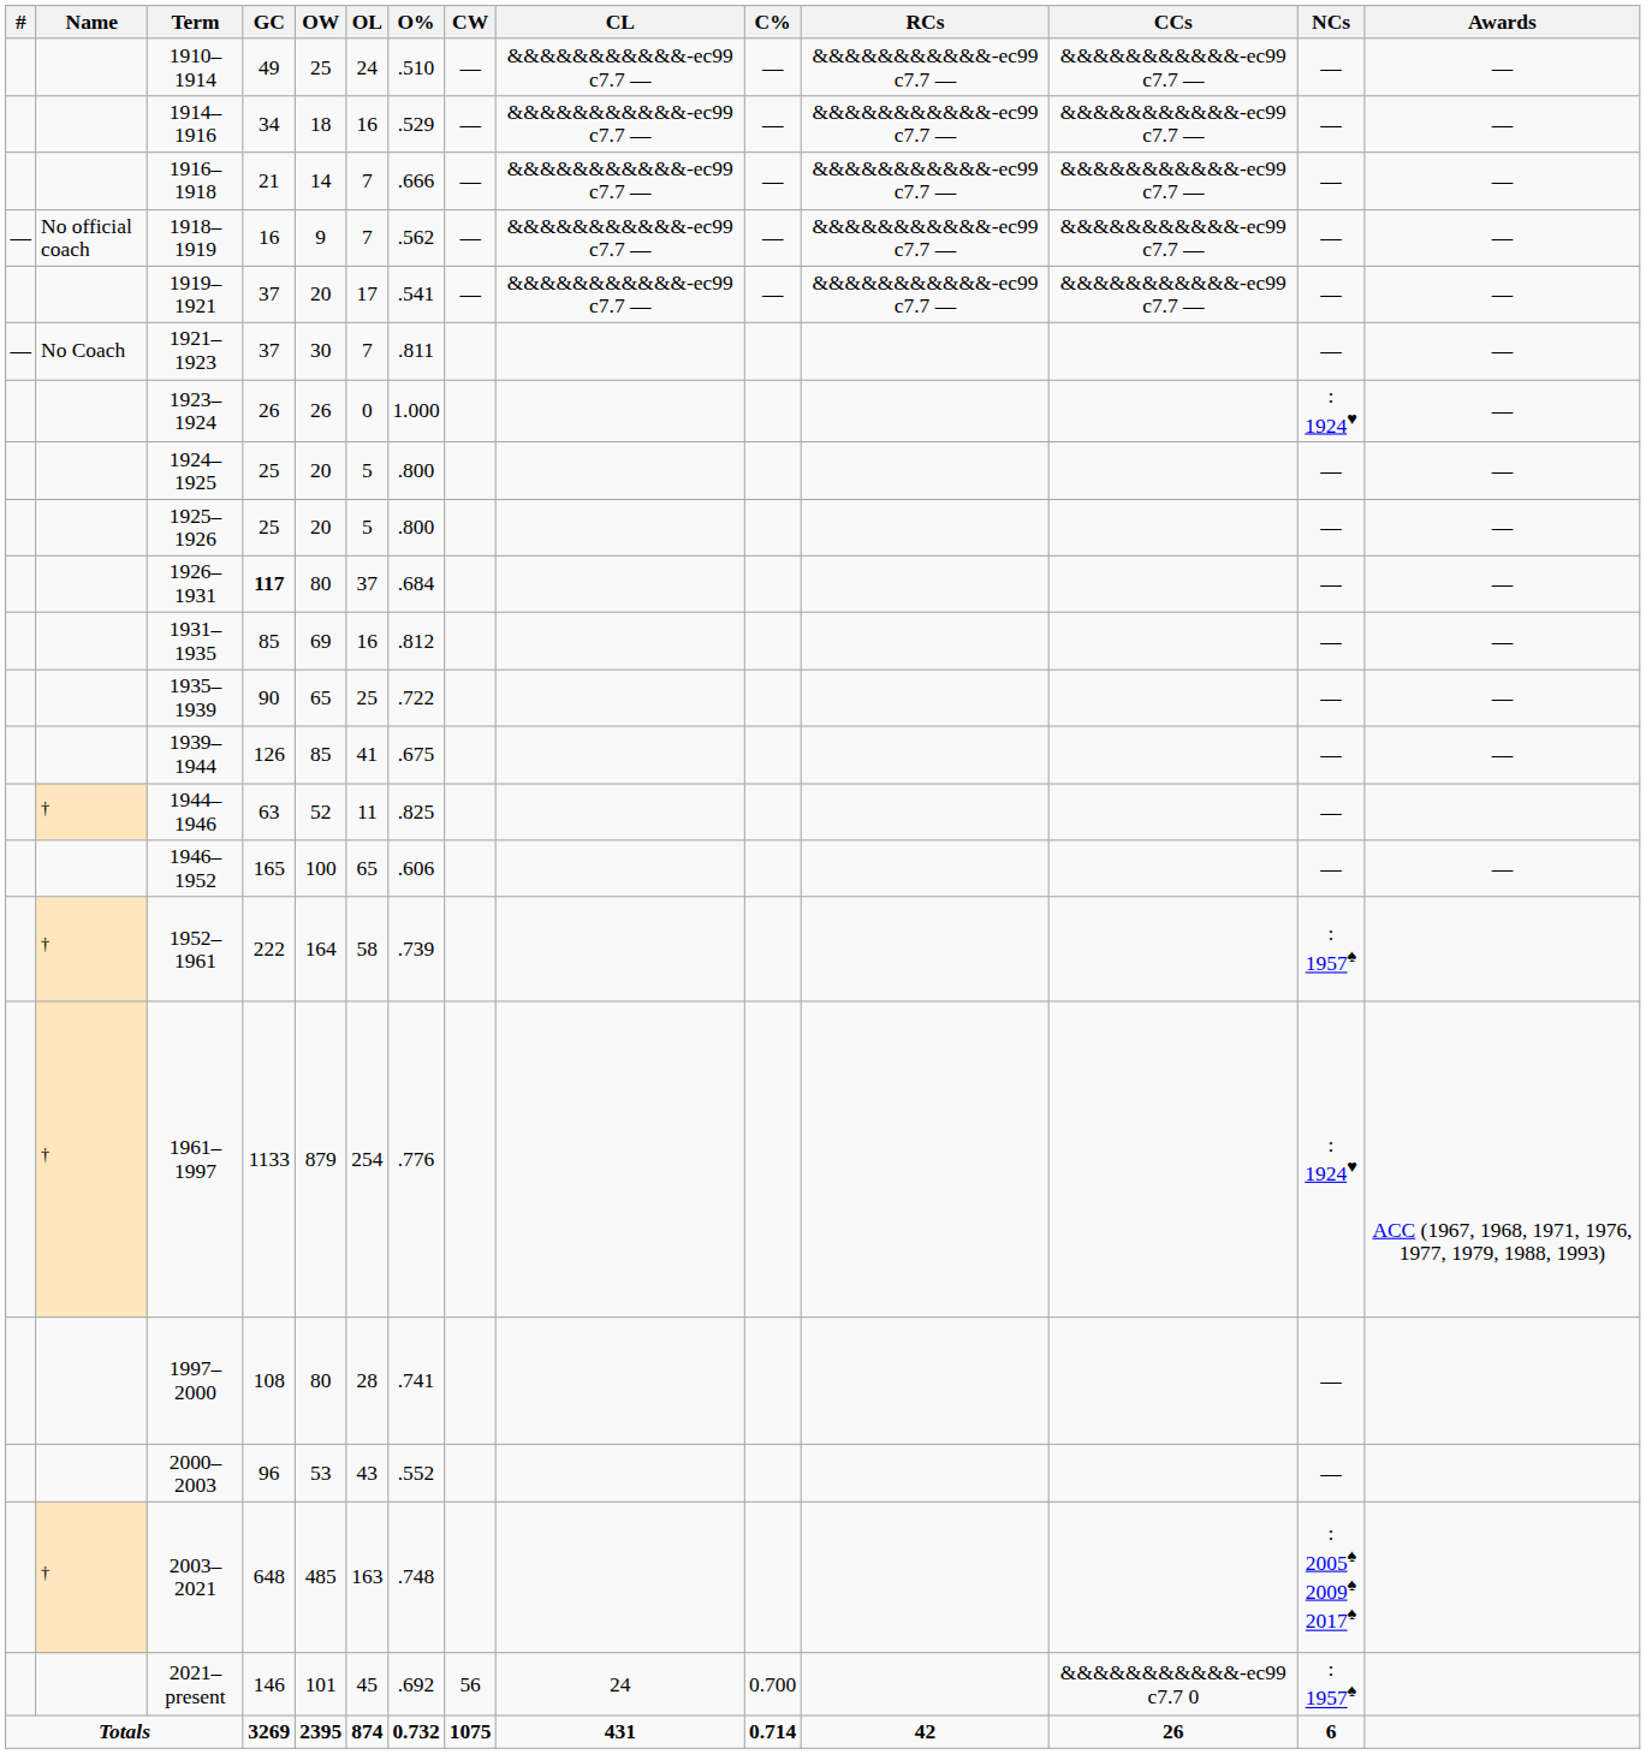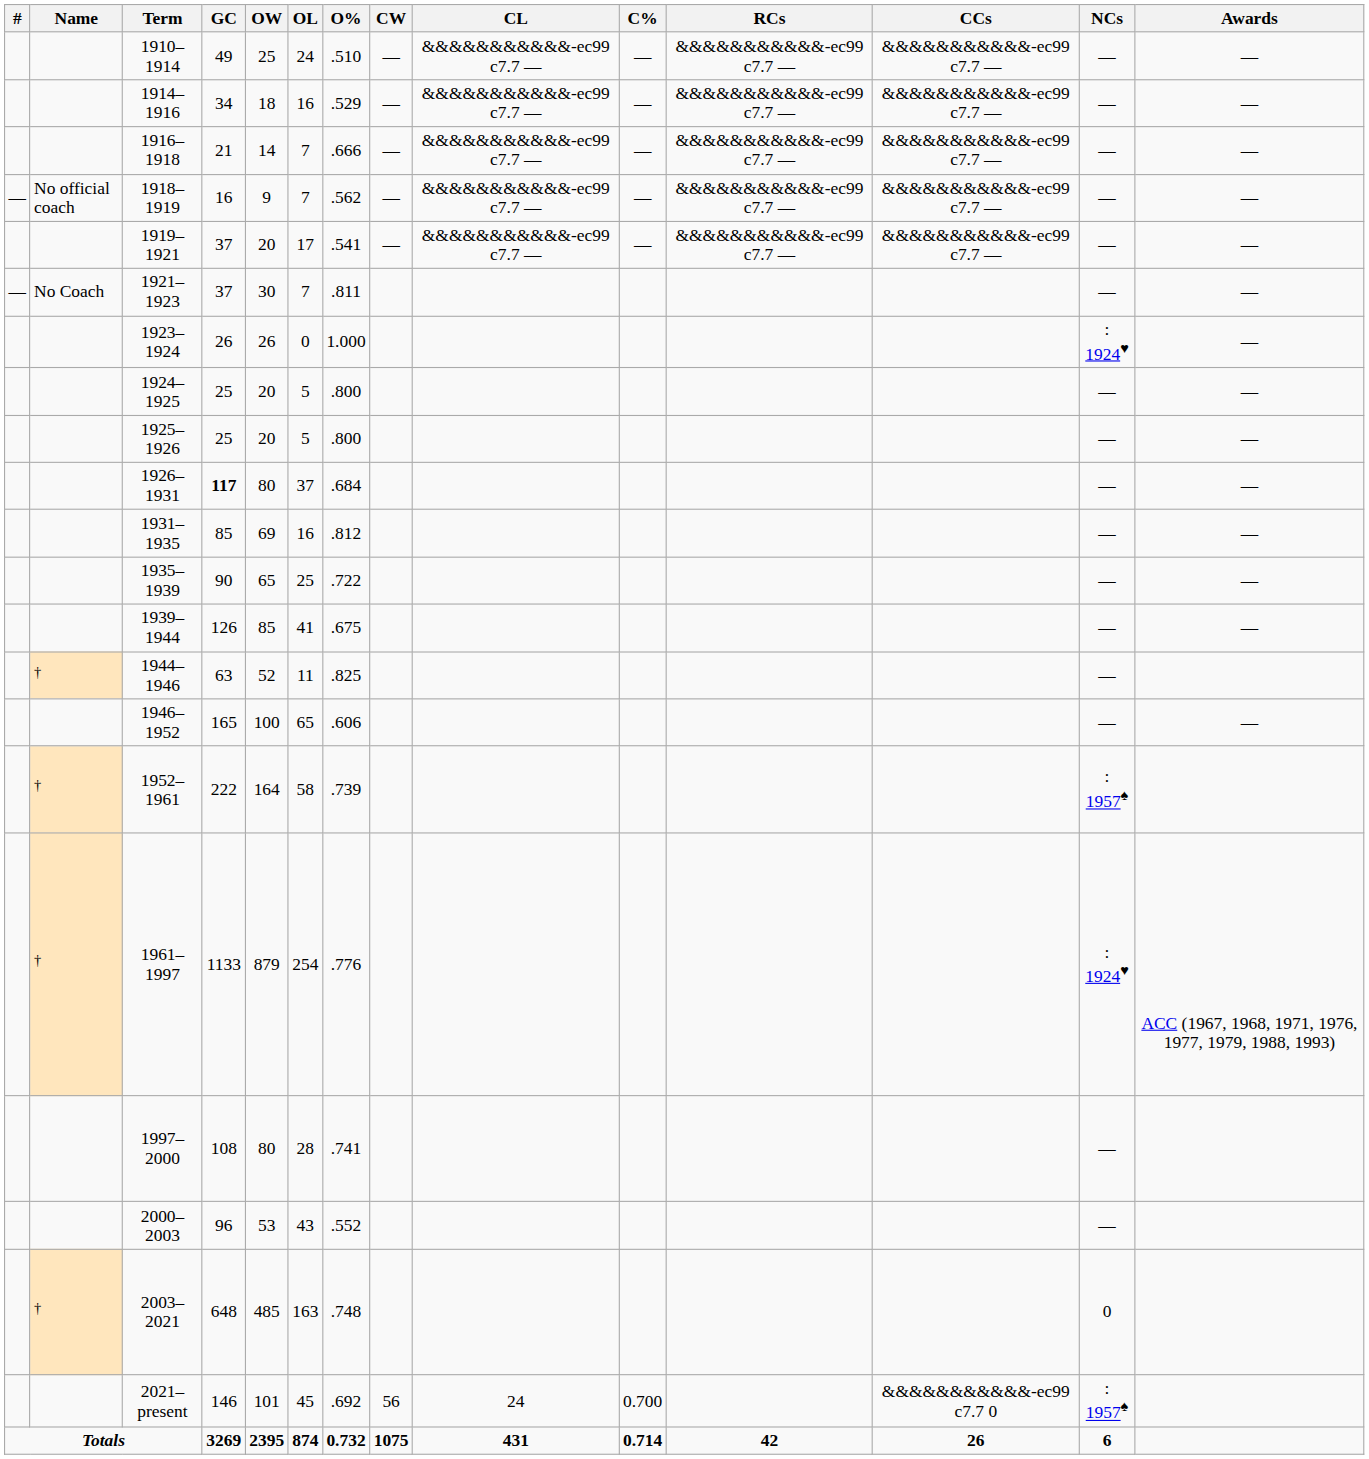2003–2021 | NCs: : 2005♠ 2009♠ 2017♠ -> 0
